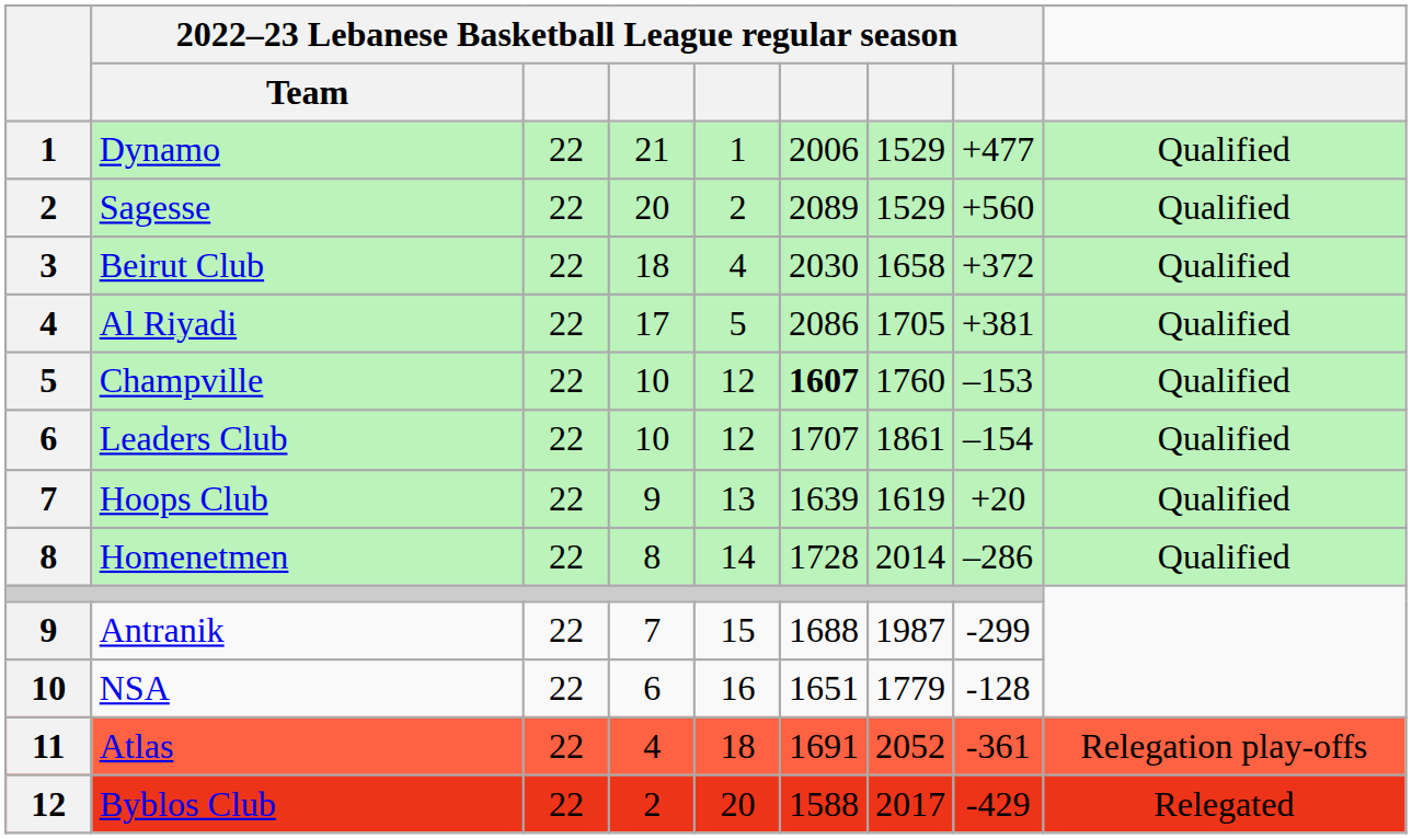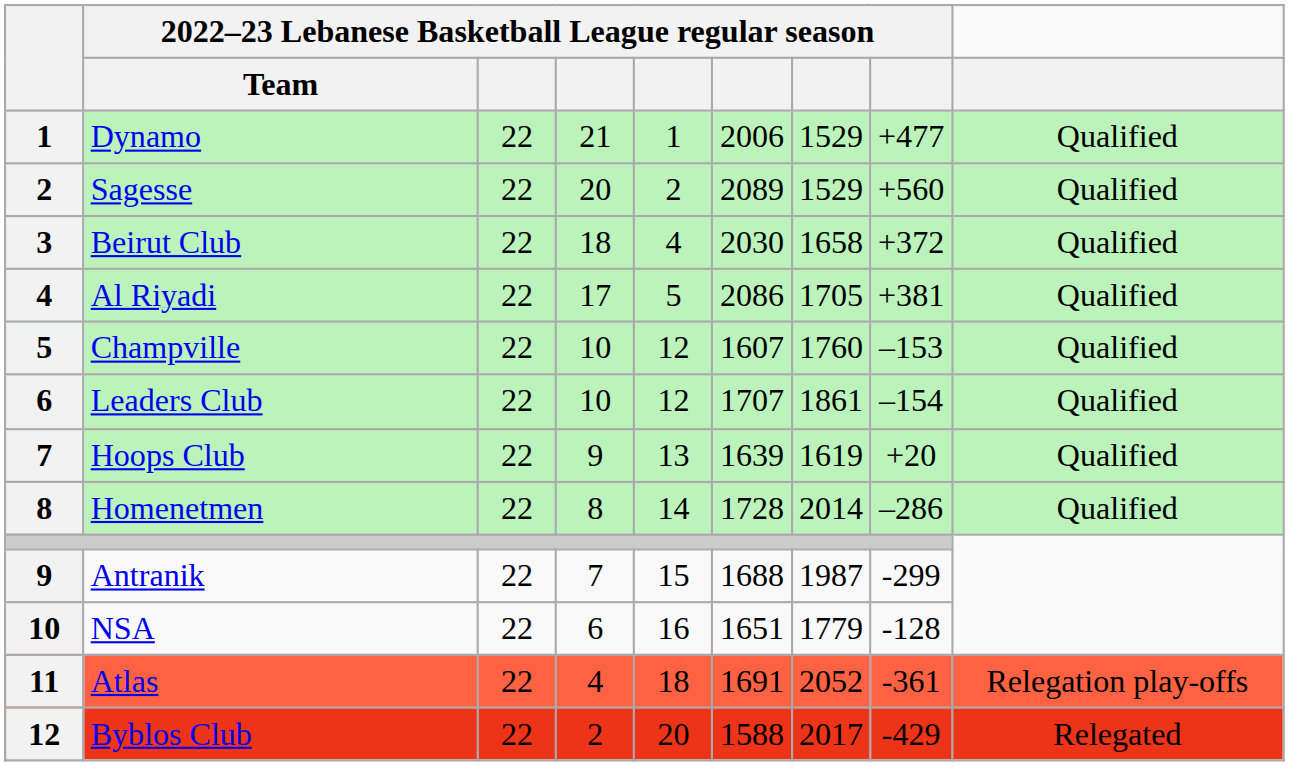Champville | column 6: bold -> normal
